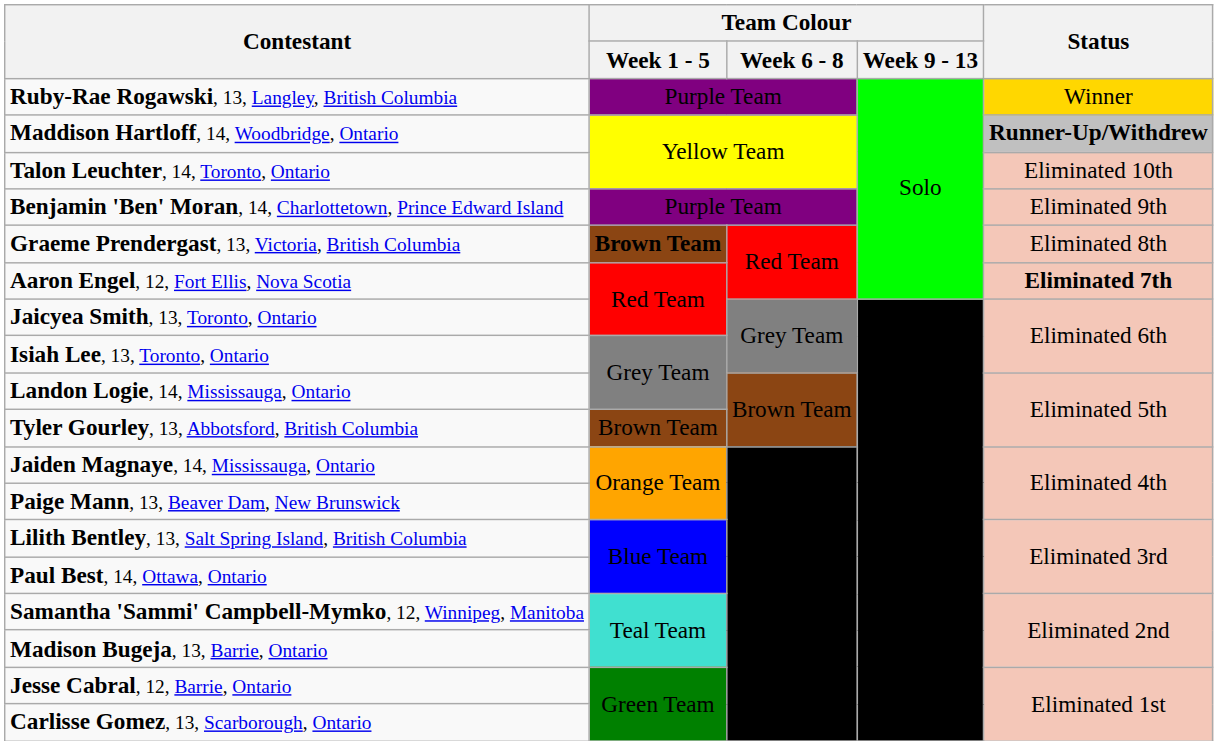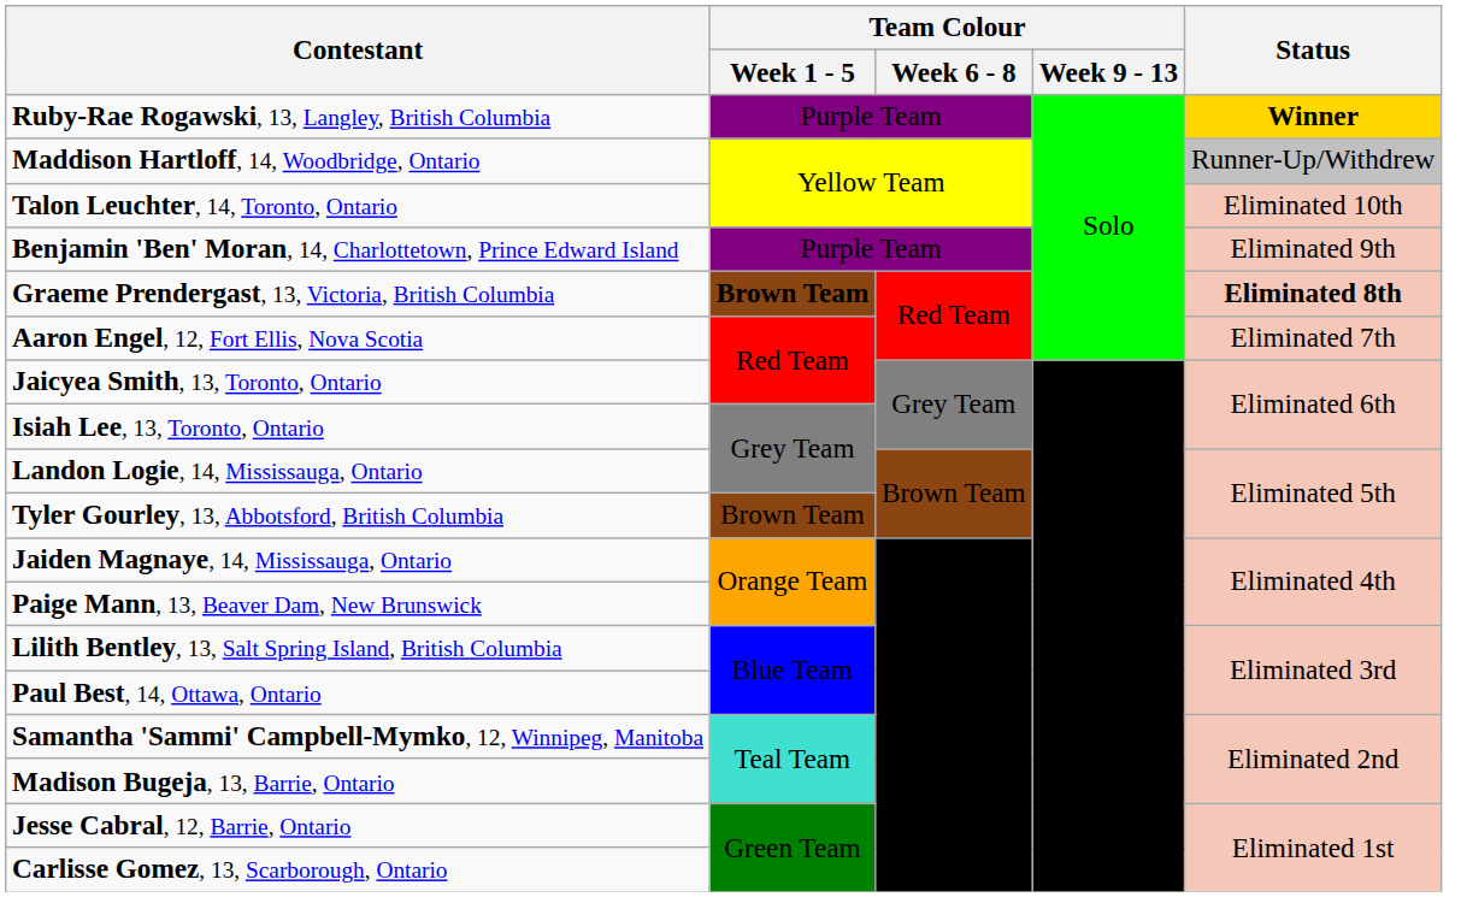Ruby-Rae Rogawski, 13, Langley, British Columbia | Status: normal -> bold
Maddison Hartloff, 14, Woodbridge, Ontario | Status: bold -> normal
Graeme Prendergast, 13, Victoria, British Columbia | Status: normal -> bold
Aaron Engel, 12, Fort Ellis, Nova Scotia | Status: bold -> normal
